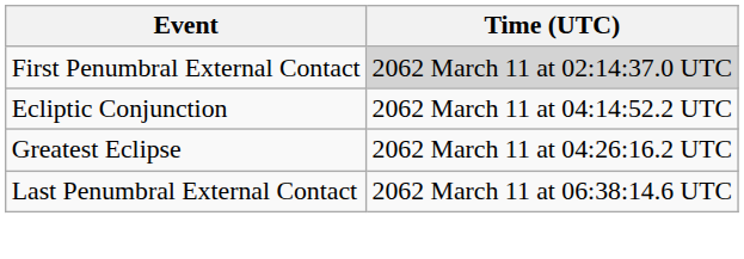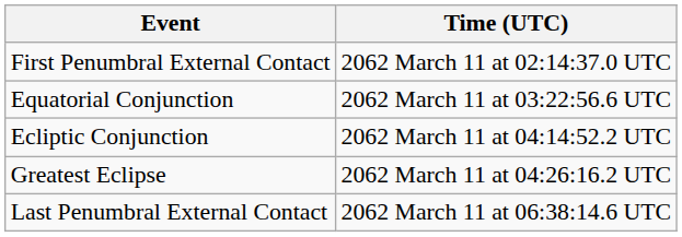First Penumbral External Contact | Time (UTC): lightgrey background -> no background
+ row: Equatorial Conjunction | 2062 March 11 at 03:22:56.6 UTC
